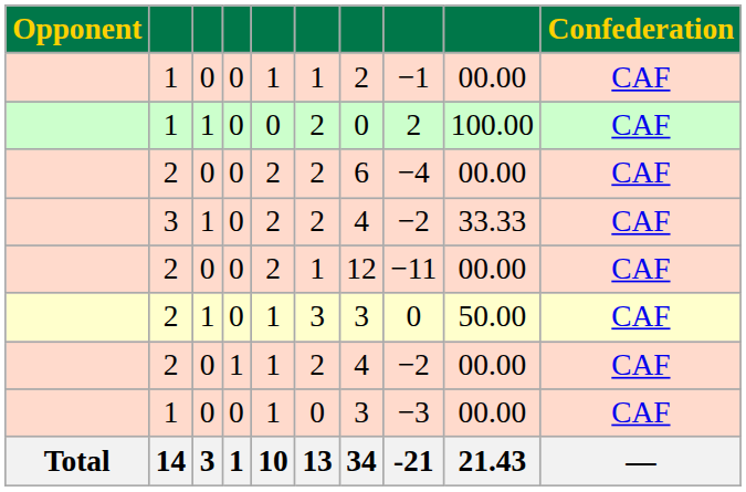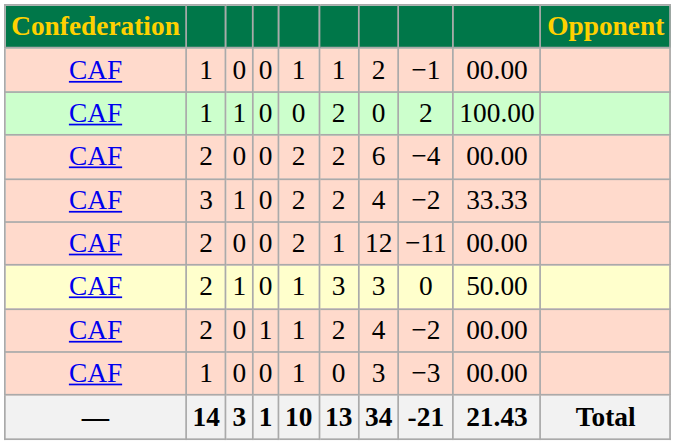columns swapped: Opponent <-> Confederation
